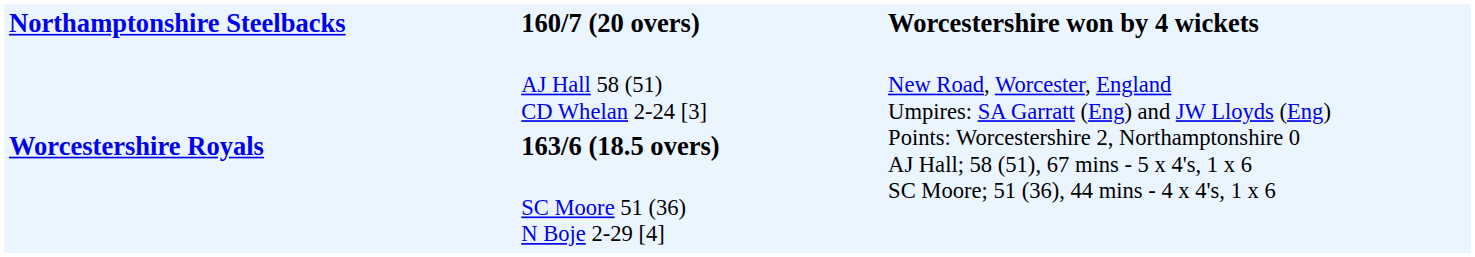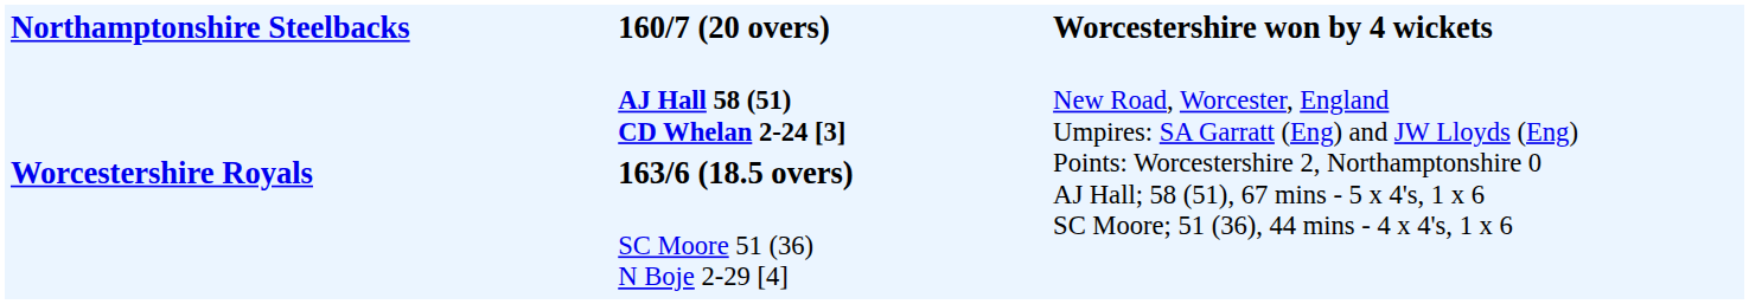AJ Hall 58 (51) CD Whelan 2-24 [3] | 160/7 (20 overs): normal -> bold
